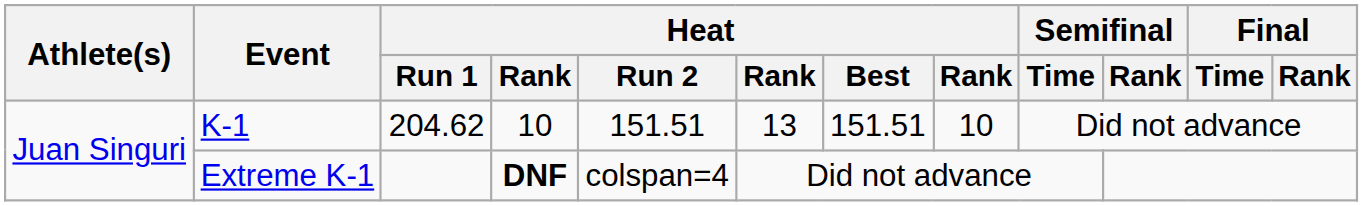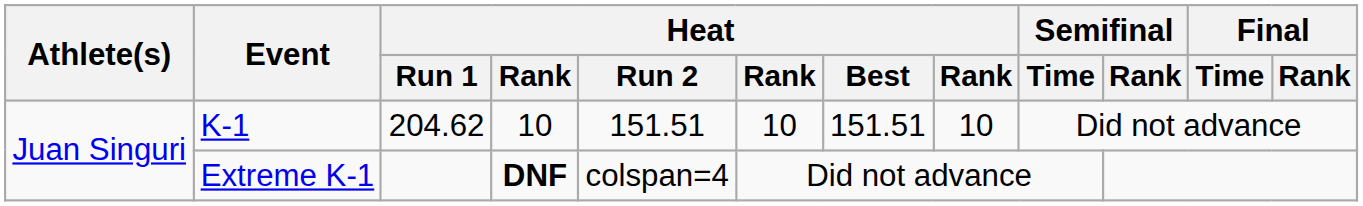K-1 | column 6: 13 -> 10
